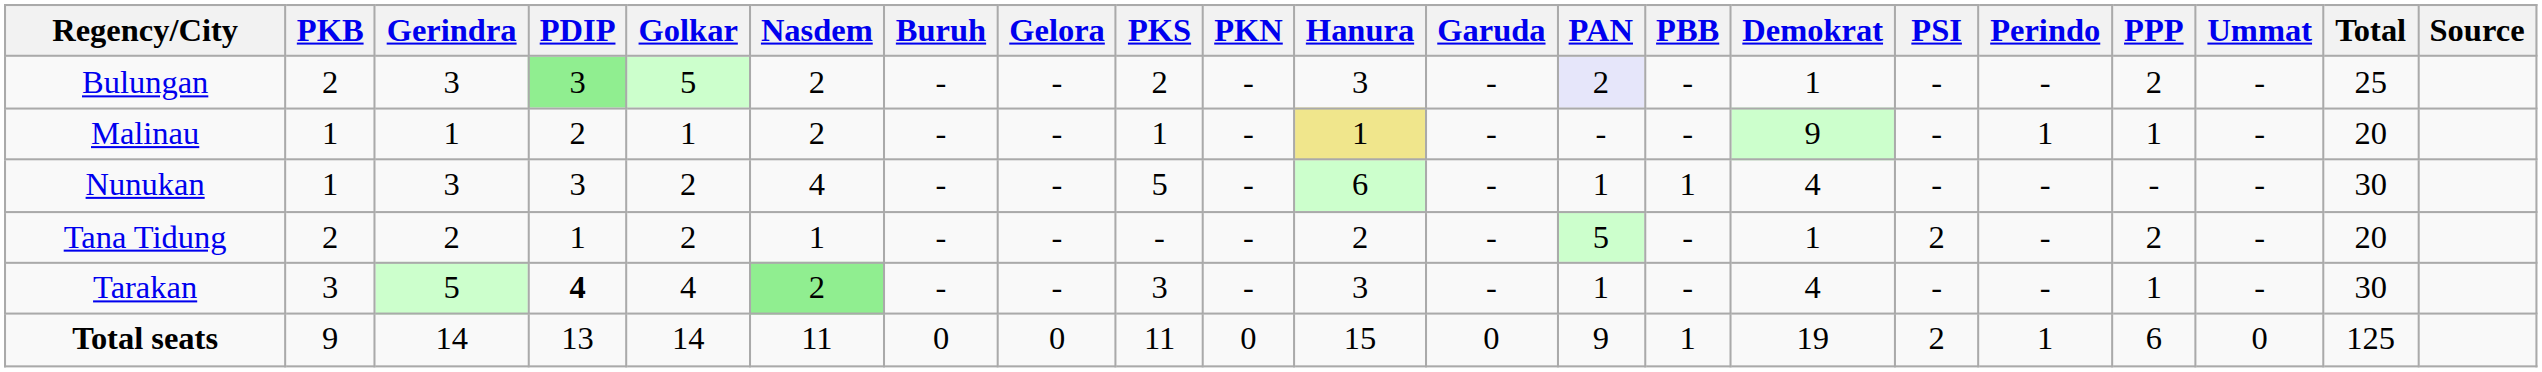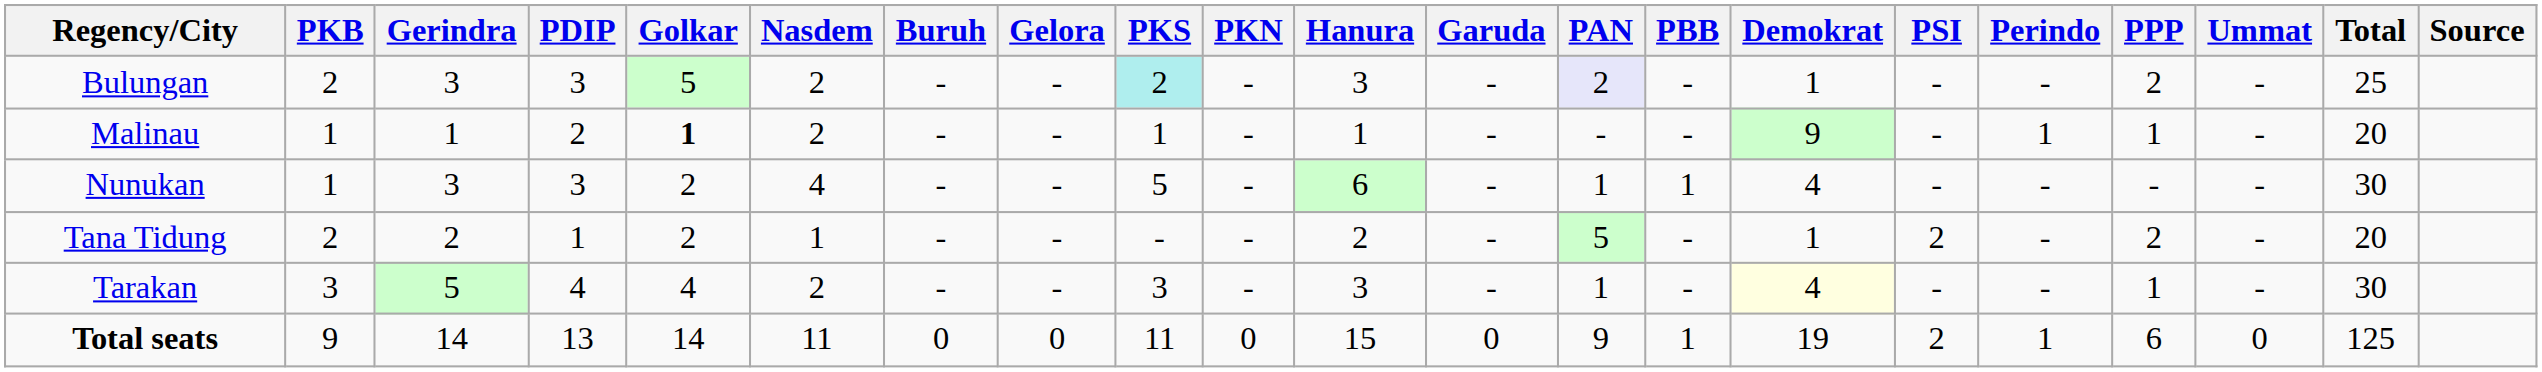Bulungan | PDIP: lightgreen background -> no background
Bulungan | PKS: no background -> paleturquoise background
Malinau | Golkar: normal -> bold
Malinau | Hanura: khaki background -> no background
Tarakan | PDIP: bold -> normal
Tarakan | Nasdem: lightgreen background -> no background
Tarakan | Demokrat: no background -> lightyellow background
